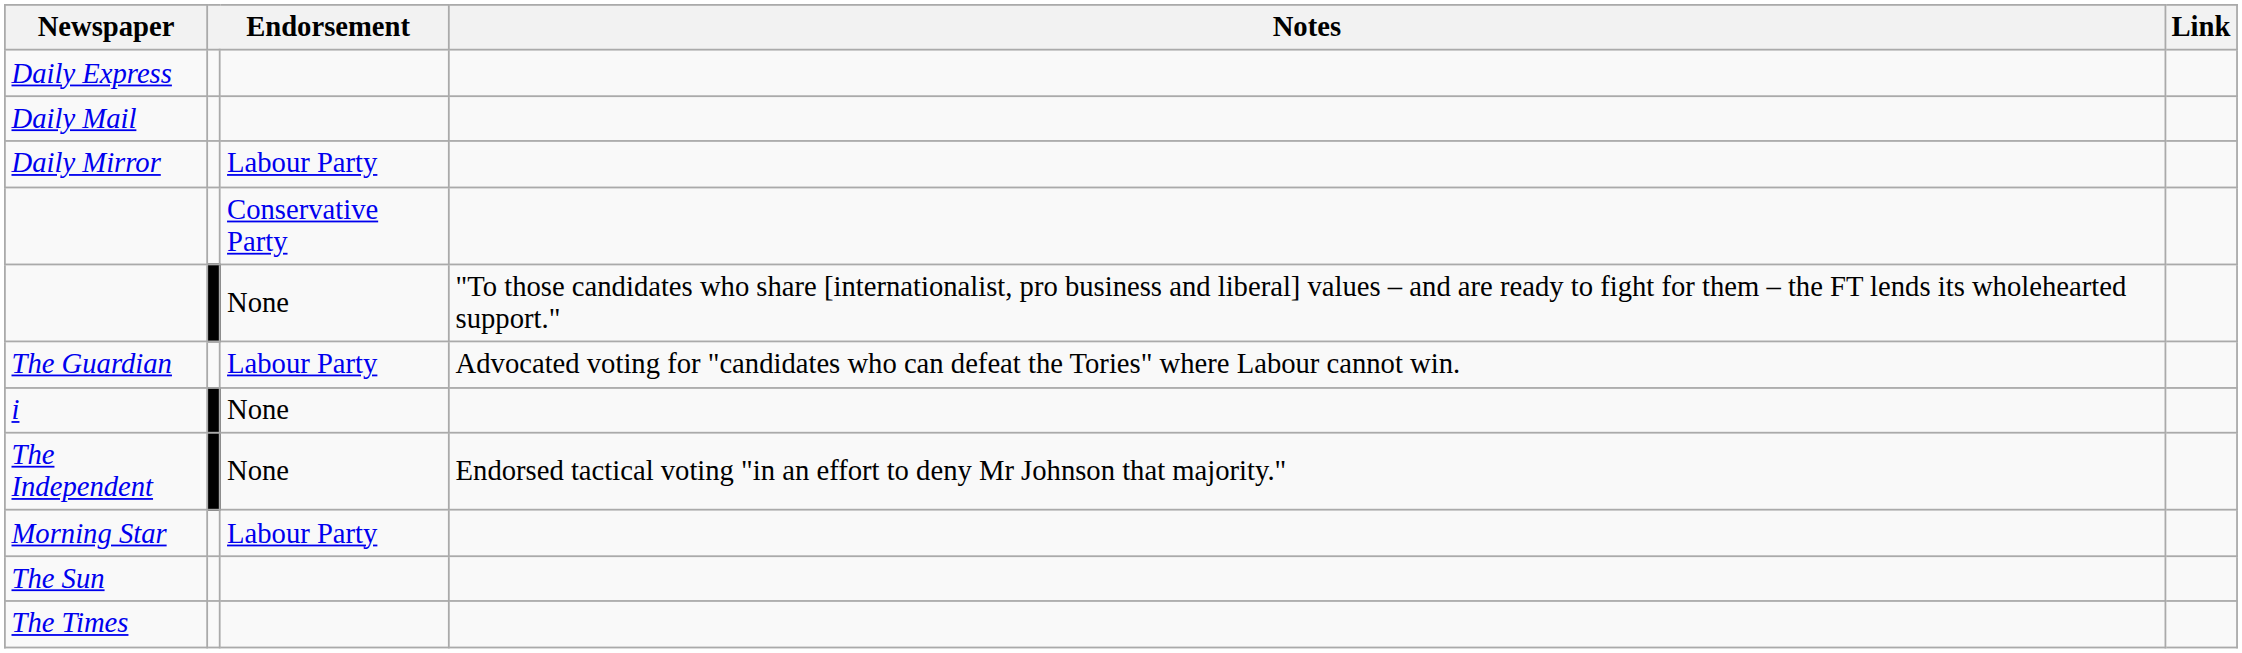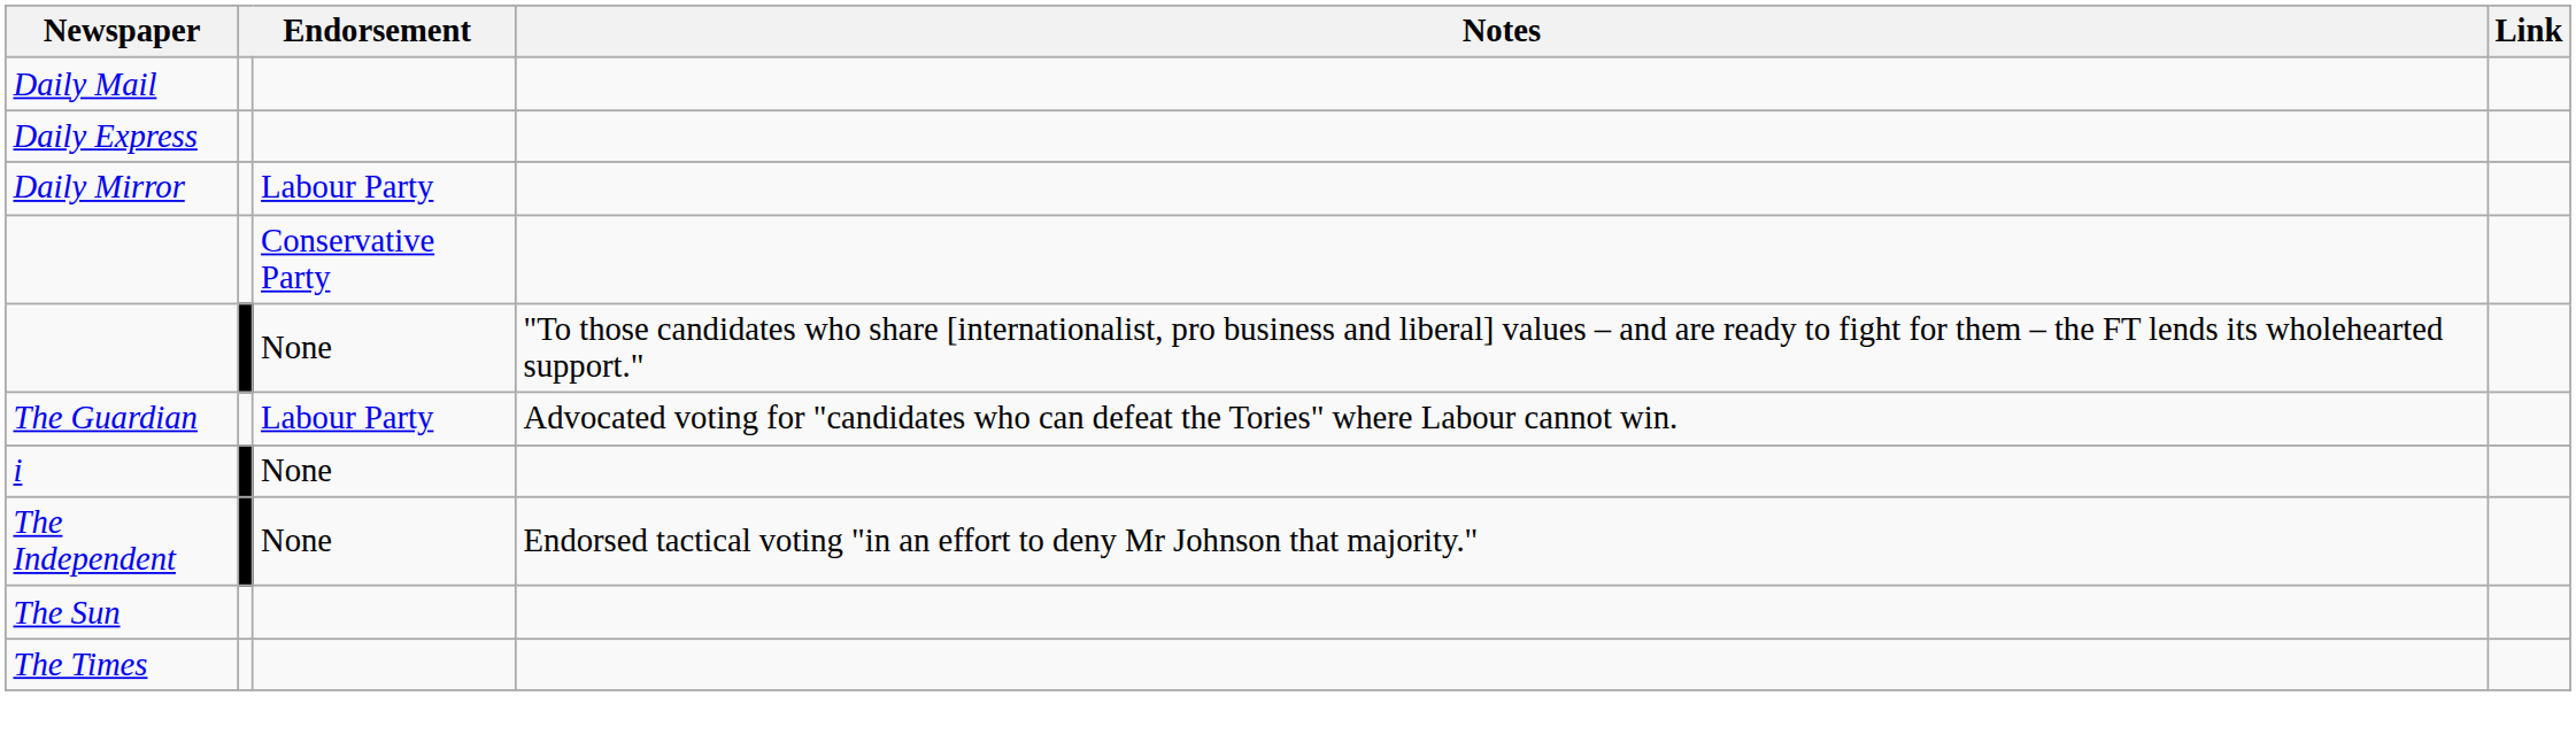rows swapped: Daily Express <-> Daily Mail
- row: Morning Star | Labour Party
